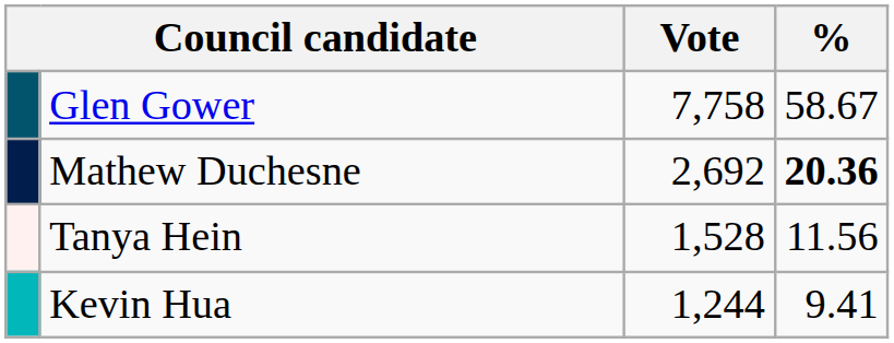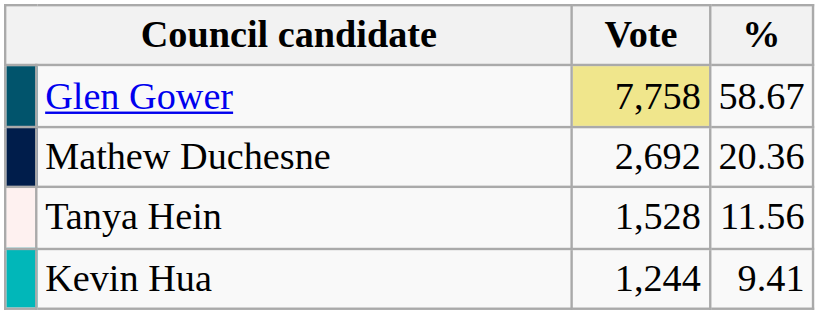Glen Gower | Vote: no background -> khaki background
Mathew Duchesne | %: bold -> normal
